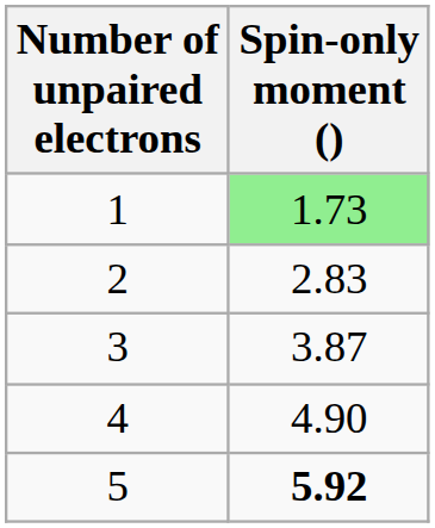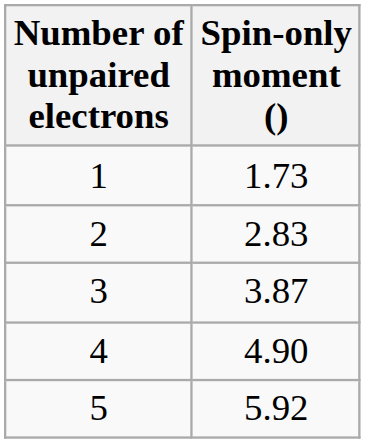1 | Spin-only moment (): lightgreen background -> no background
5 | Spin-only moment (): bold -> normal
